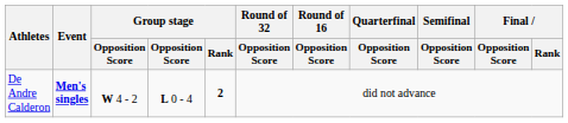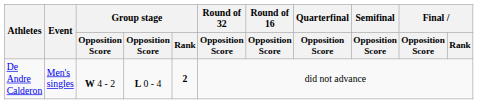De Andre Calderon | Event: bold -> normal
